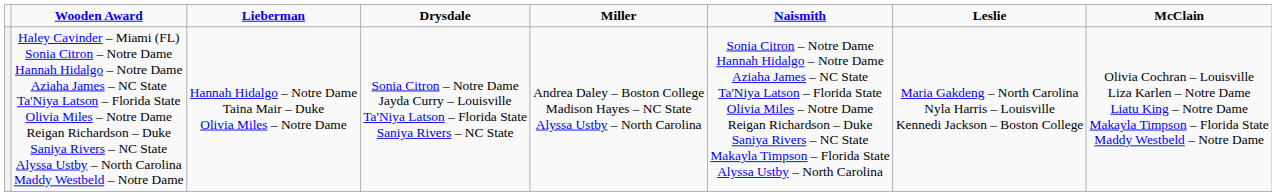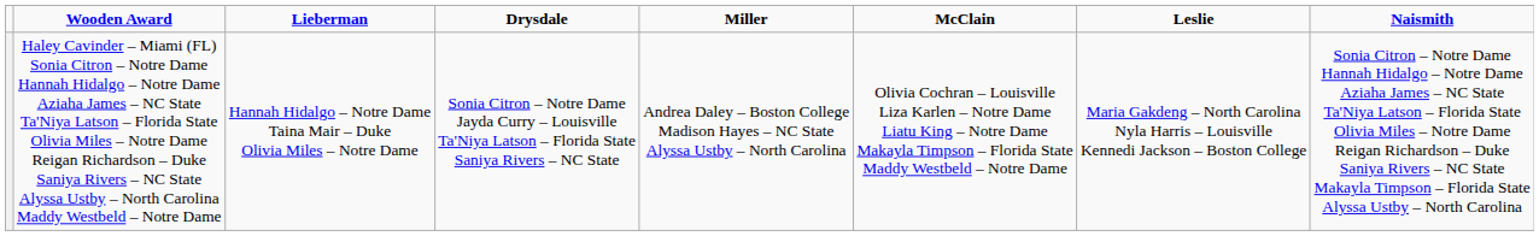columns swapped: McClain <-> Naismith
